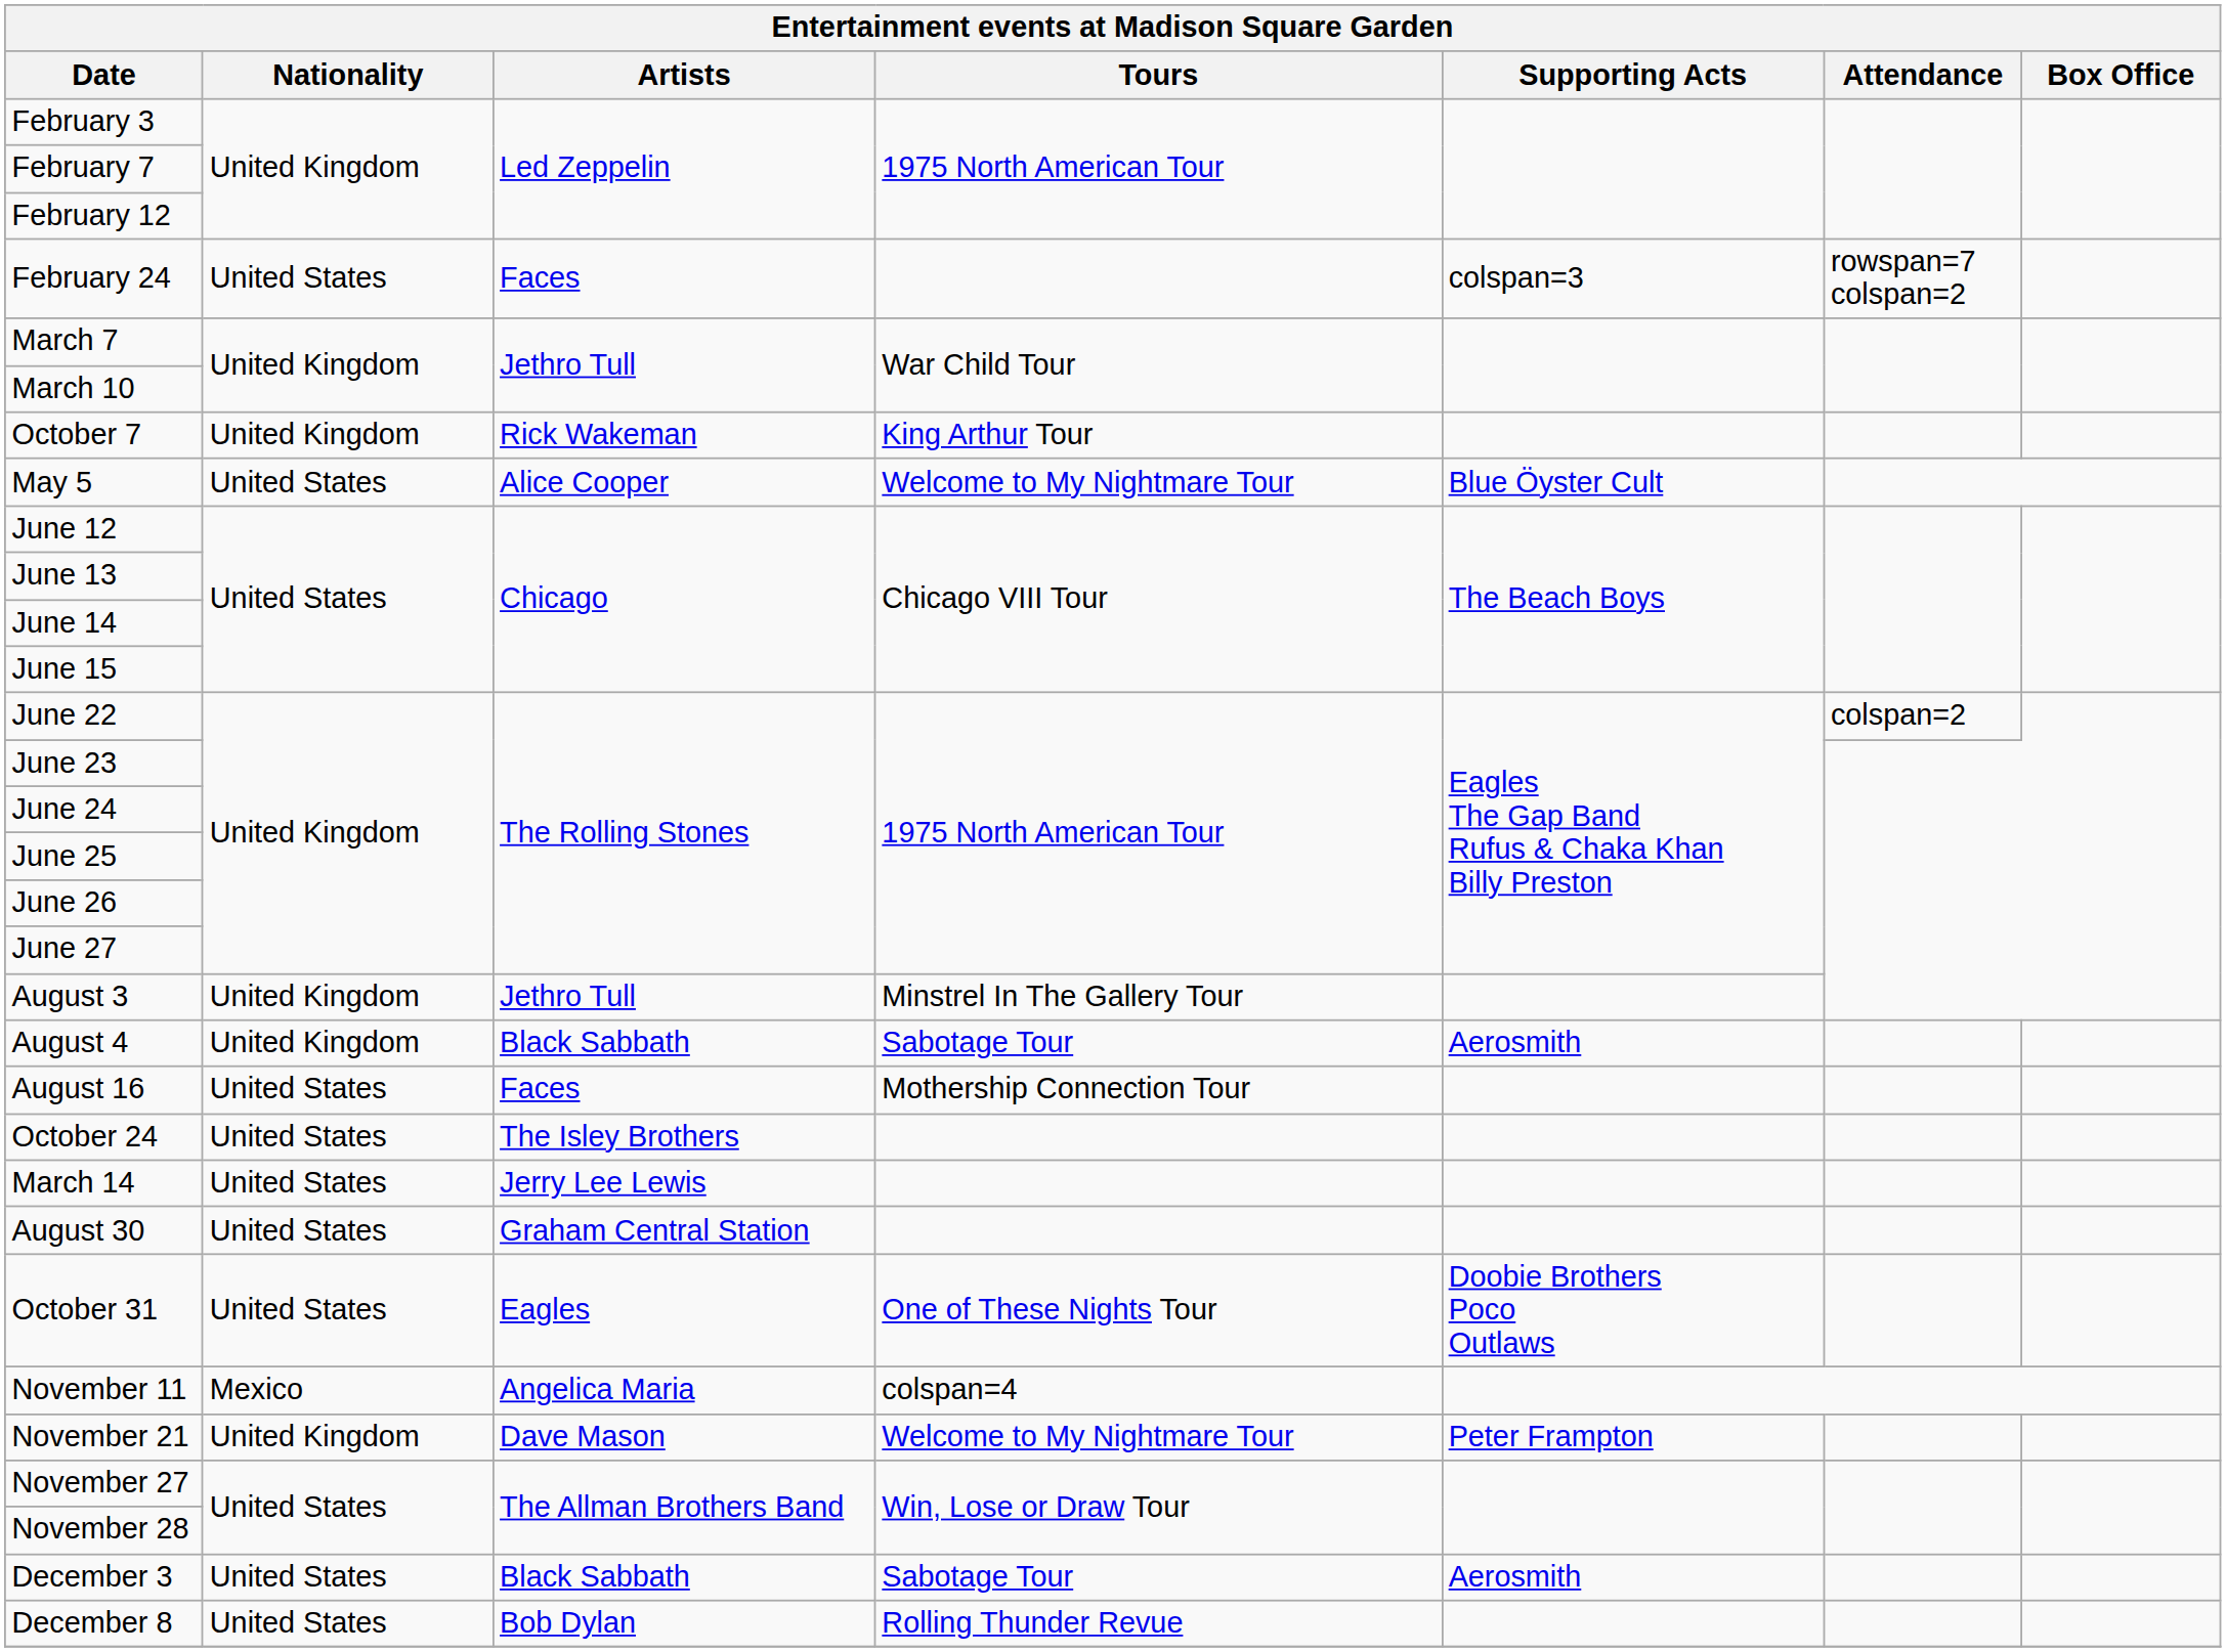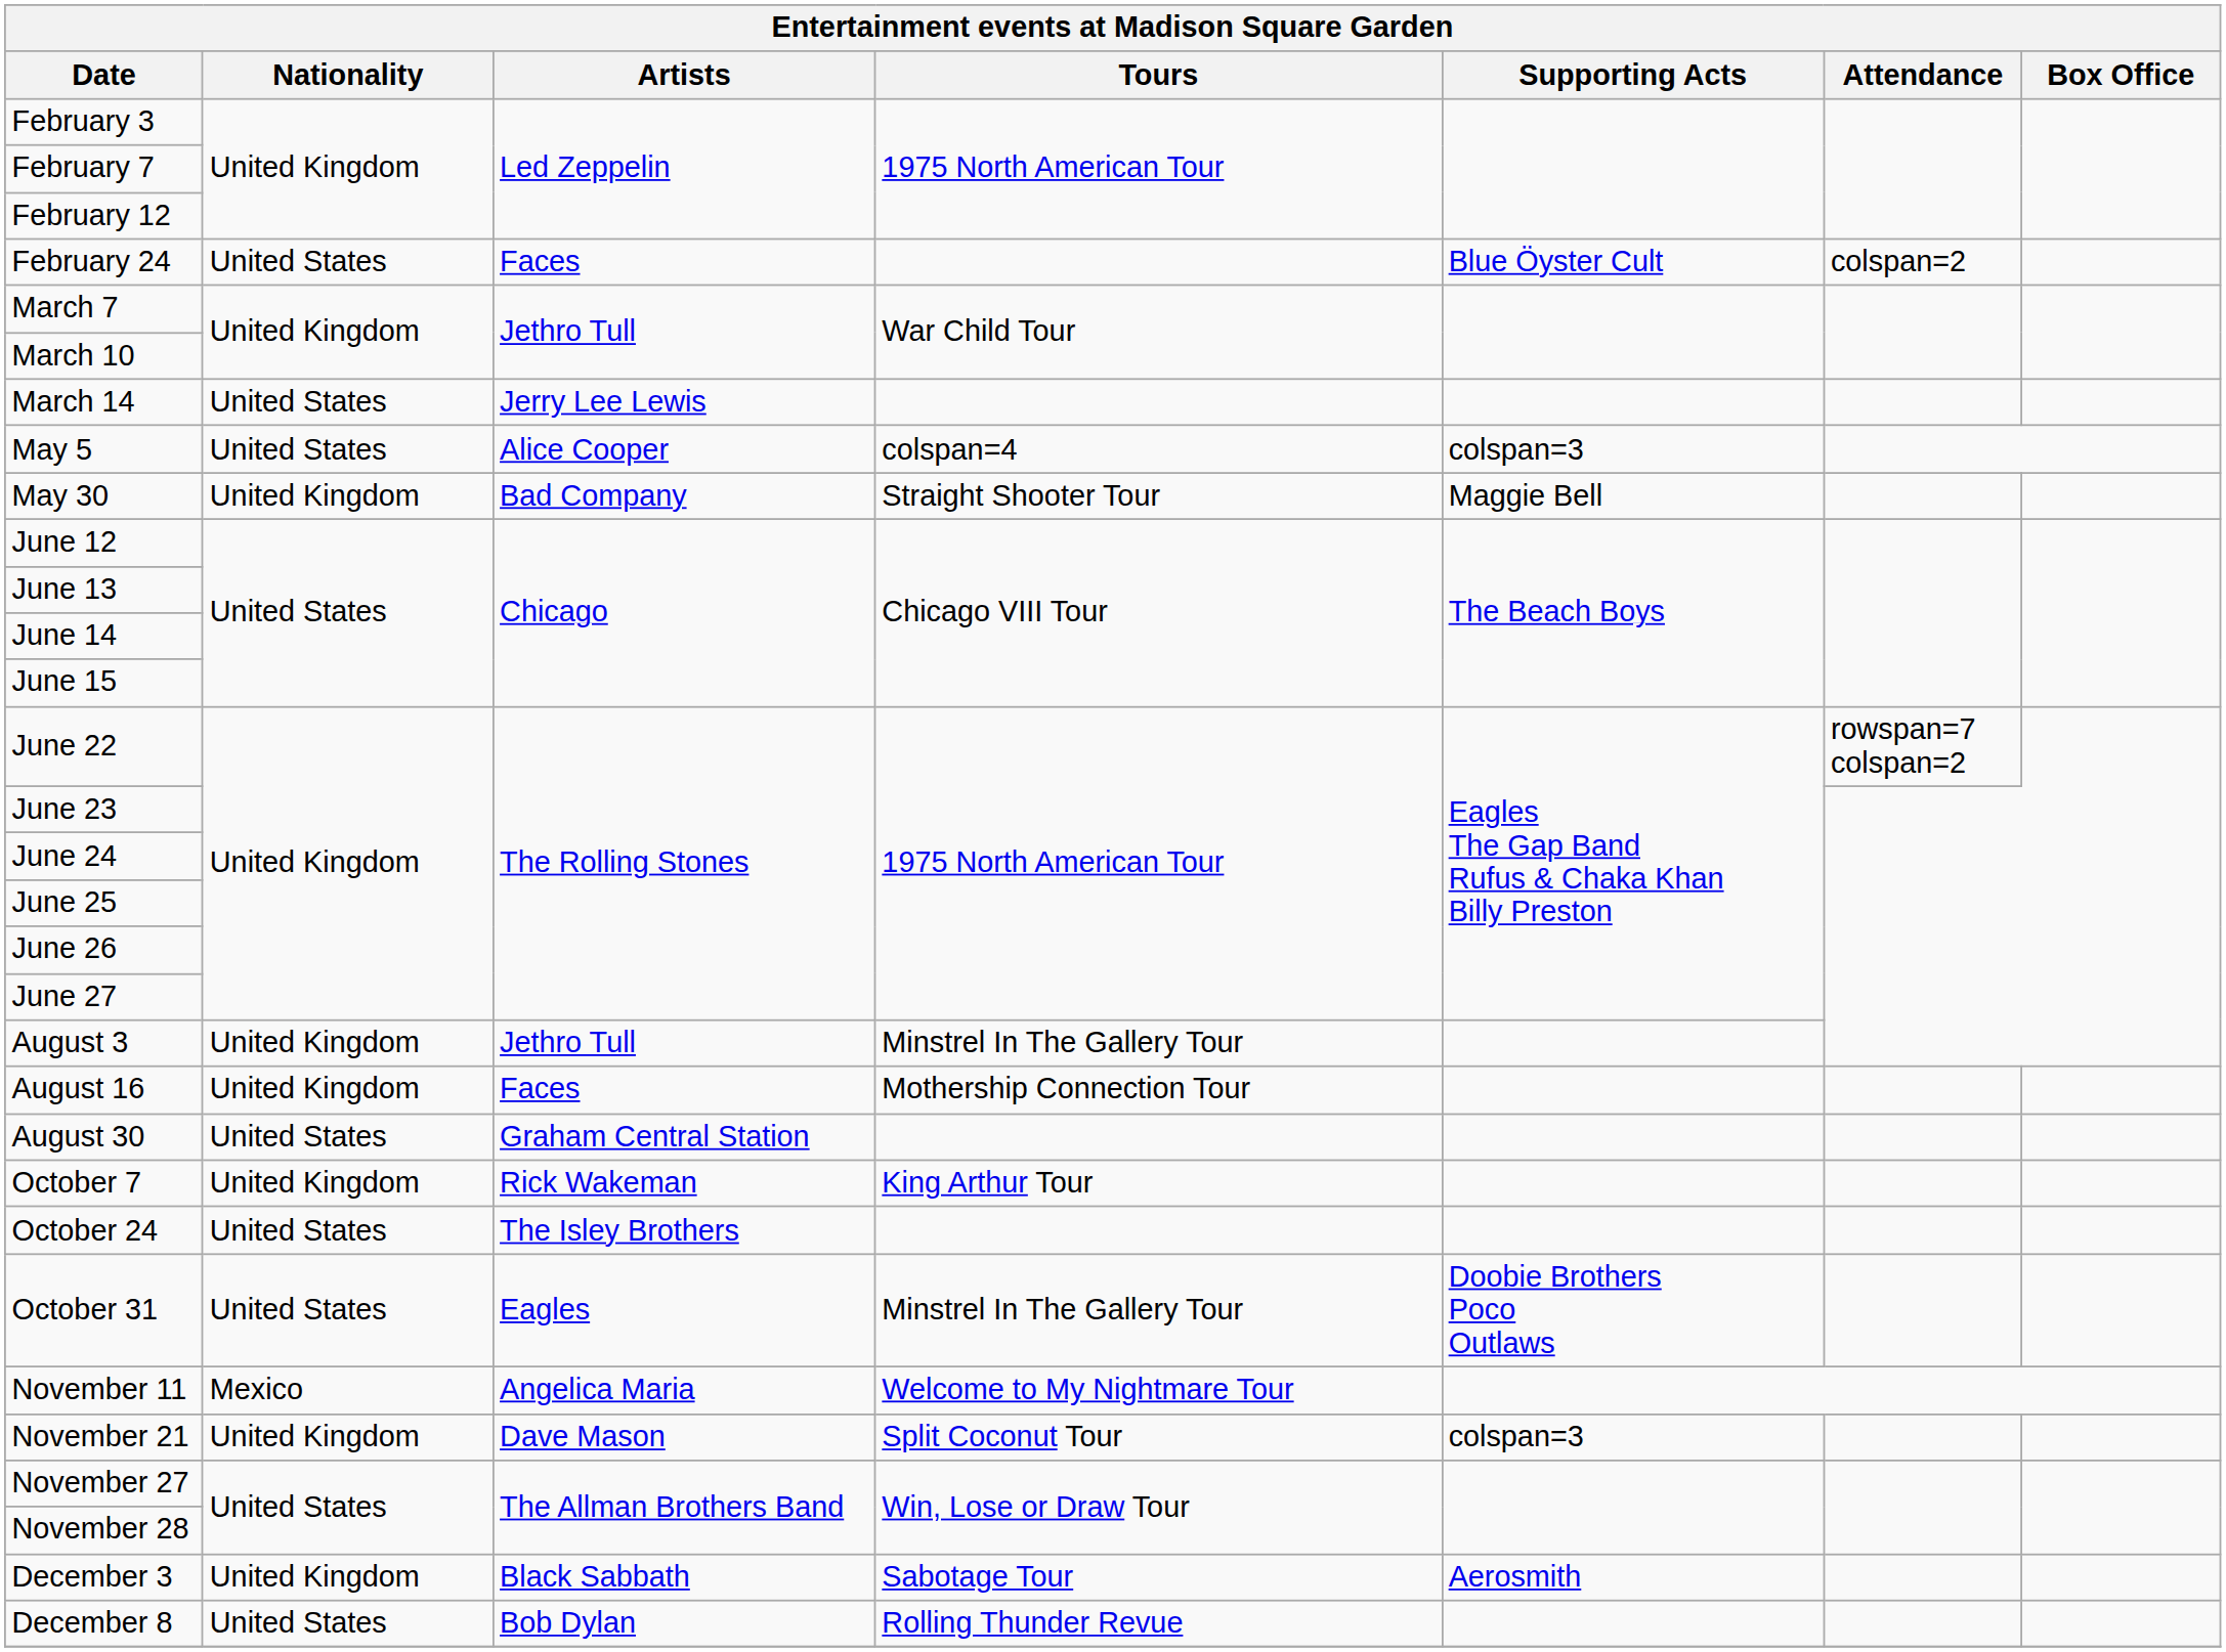February 24 | Supporting Acts: colspan=3 -> Blue Öyster Cult
February 24 | Attendance: rowspan=7 colspan=2 -> colspan=2
rows swapped: March 14 <-> October 7
May 5 | Tours: Welcome to My Nightmare Tour -> colspan=4
May 5 | Supporting Acts: Blue Öyster Cult -> colspan=3
+ row: May 30 | United Kingdom | Bad Company | Straight Shooter Tour | Maggie Bell
June 22 | Attendance: colspan=2 -> rowspan=7 colspan=2
- row: August 4 | United Kingdom | Black Sabbath | Sabotage Tour | Aerosmith
August 16 | Nationality: United States -> United Kingdom
rows swapped: August 30 <-> October 24
October 31 | Tours: One of These Nights Tour -> Minstrel In The Gallery Tour
November 11 | Tours: colspan=4 -> Welcome to My Nightmare Tour
November 21 | Tours: Welcome to My Nightmare Tour -> Split Coconut Tour
November 21 | Supporting Acts: Peter Frampton -> colspan=3
December 3 | Nationality: United States -> United Kingdom
